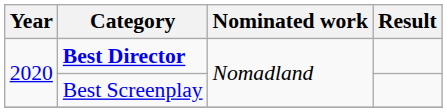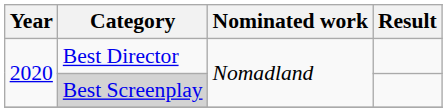Best Director | Category: bold -> normal
Best Screenplay | Category: no background -> lightgrey background
